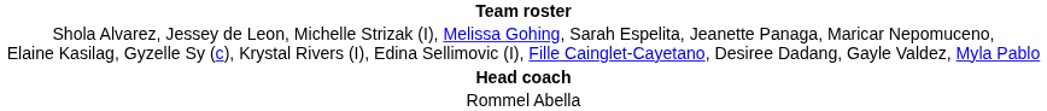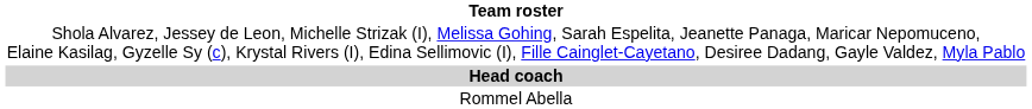row 3 | column 1: no background -> lightgrey background
